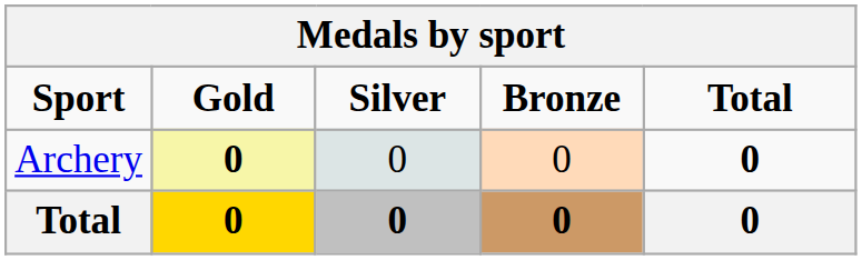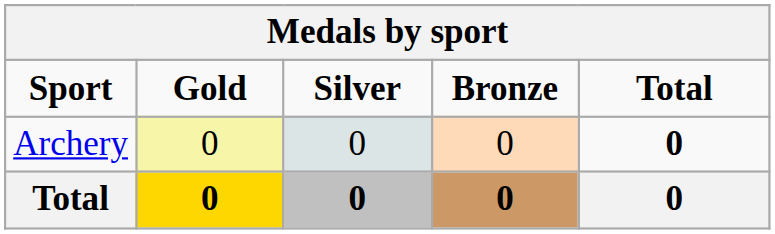Archery | Gold: bold -> normal
